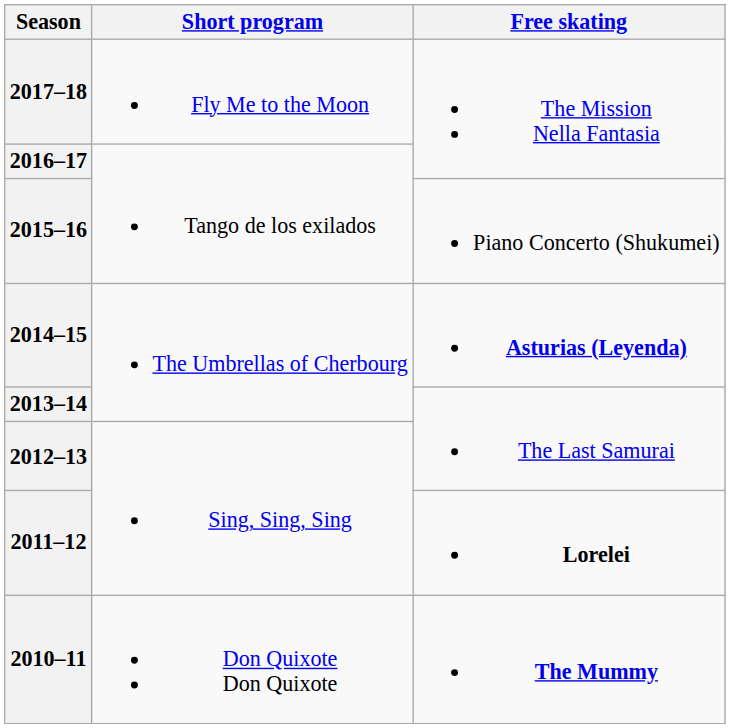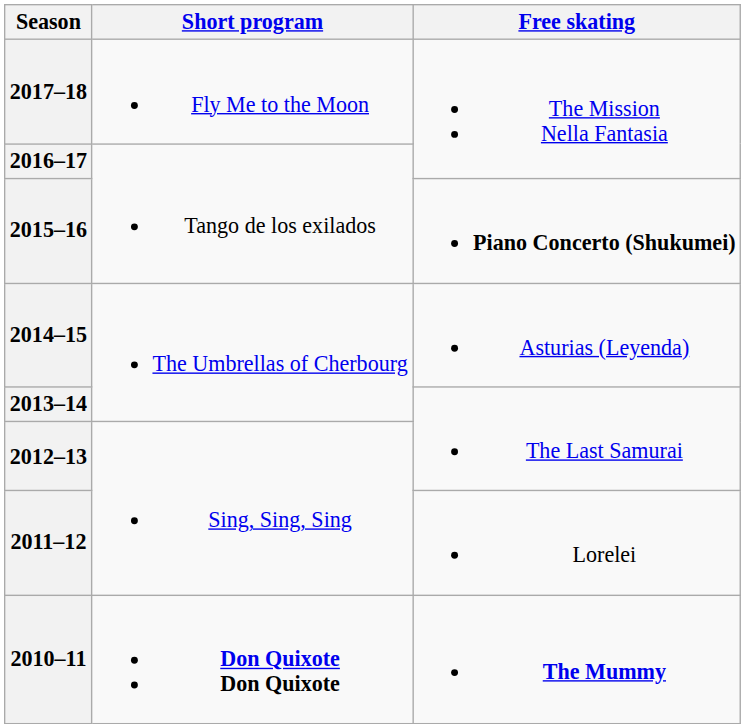2015–16 | Free skating: normal -> bold
2014–15 | Free skating: bold -> normal
2011–12 | Free skating: bold -> normal
2010–11 | Short program: normal -> bold
